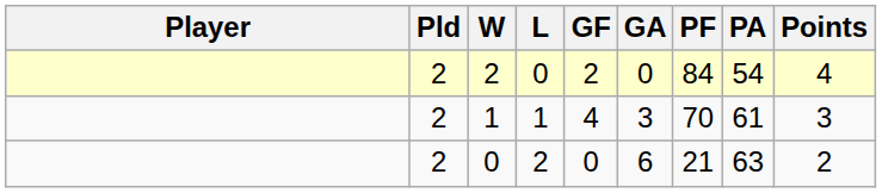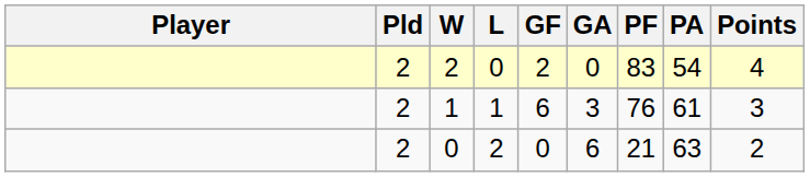row 2 | PF: 84 -> 83
row 3 | GF: 4 -> 6
row 3 | PF: 70 -> 76
